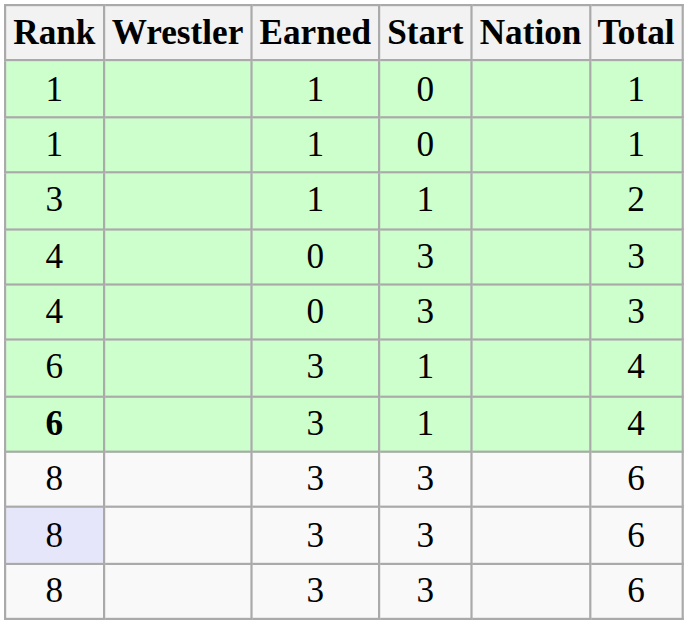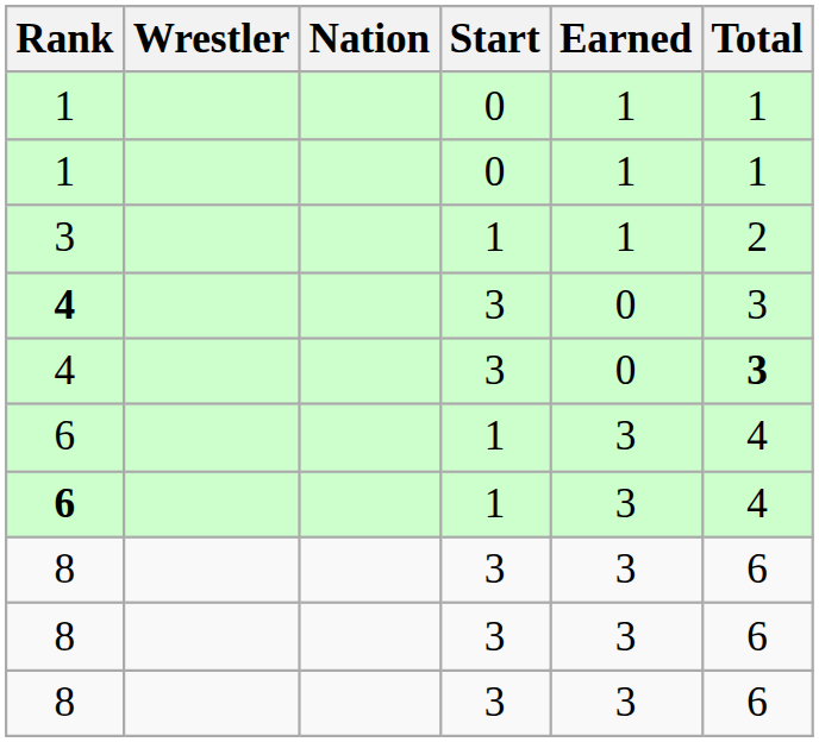columns swapped: Nation <-> Earned
row 5 | Rank: normal -> bold
row 6 | Total: normal -> bold
row 10 | Rank: lavender background -> no background
